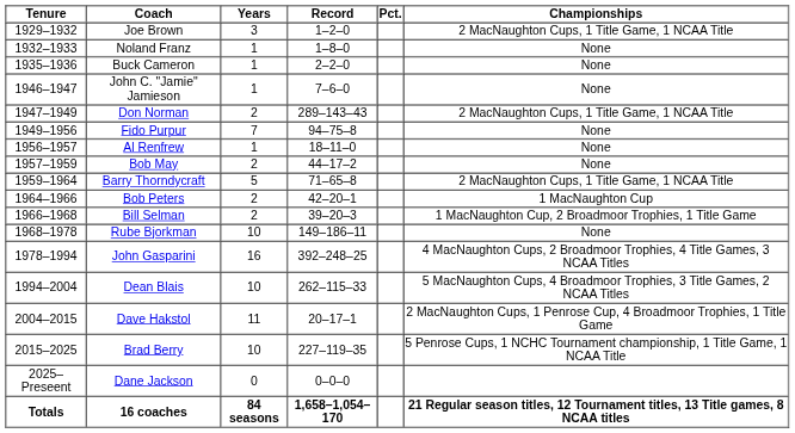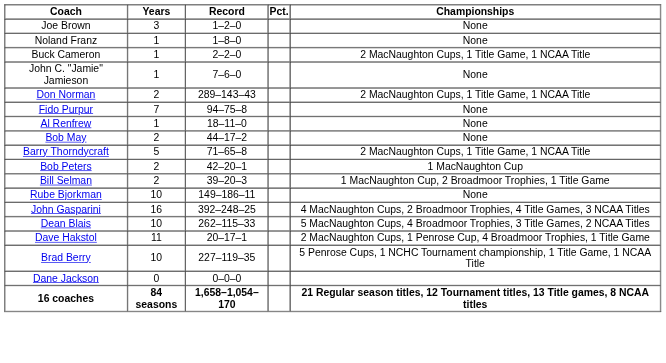- column: Tenure | 1929–1932 | 1932–1933 | 1935–1936 | 1946–1947 | 1947–1949 | 1949–1956 | 1956–1957 | 1957–1959 | 1959–1964 | 1964–1966 | 1966–1968 | 1968–1978 | 1978–1994 | 1994–2004 | 2004–2015 | 2015–2025 | 2025–Preseent | Totals
Joe Brown | Championships: 2 MacNaughton Cups, 1 Title Game, 1 NCAA Title -> None
Buck Cameron | Championships: None -> 2 MacNaughton Cups, 1 Title Game, 1 NCAA Title
